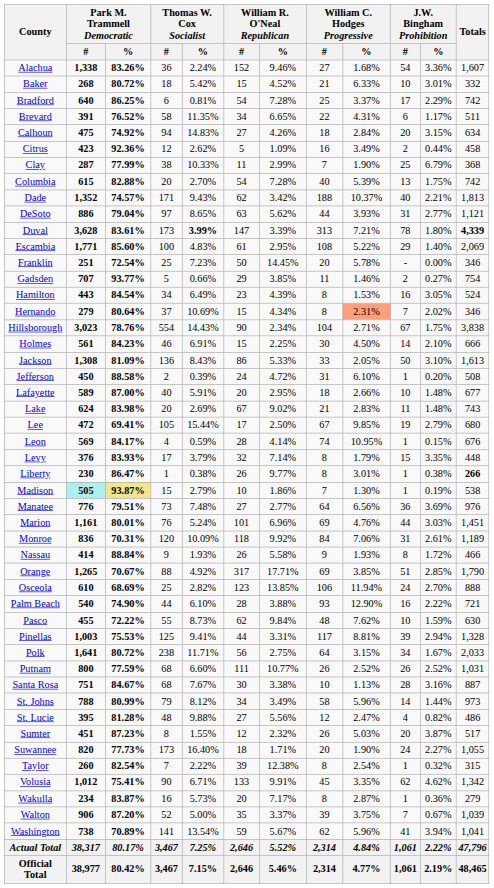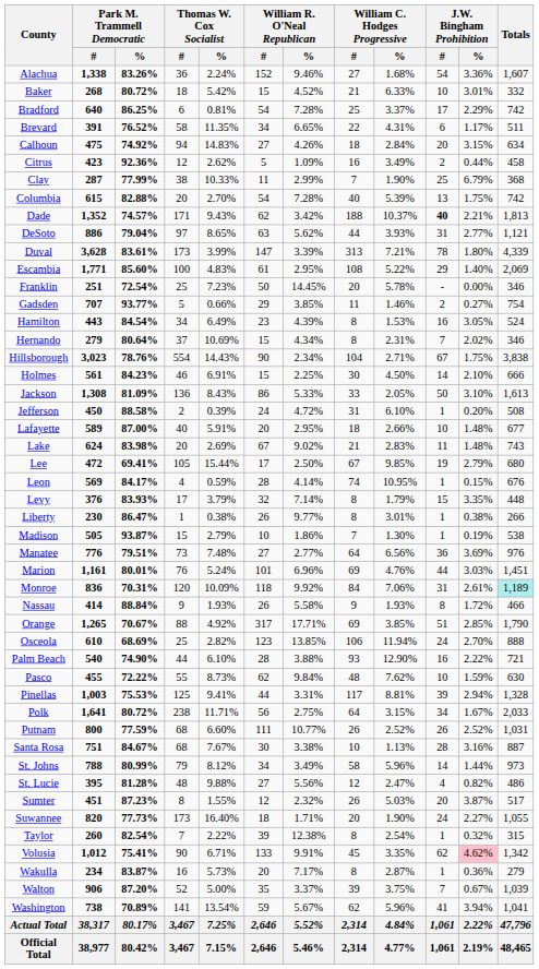Dade | J.W. Bingham Prohibition / #: normal -> bold
Duval | Thomas W. Cox Socialist / %: bold -> normal
Duval | Totals: bold -> normal
Hernando | William C. Hodges Progressive / %: lightsalmon background -> no background
Liberty | Totals: bold -> normal
Madison | Park M. Trammell Democratic / #: paleturquoise background -> no background
Madison | Park M. Trammell Democratic / %: khaki background -> no background
Monroe | Totals: no background -> paleturquoise background
Volusia | J.W. Bingham Prohibition / %: no background -> pink background
